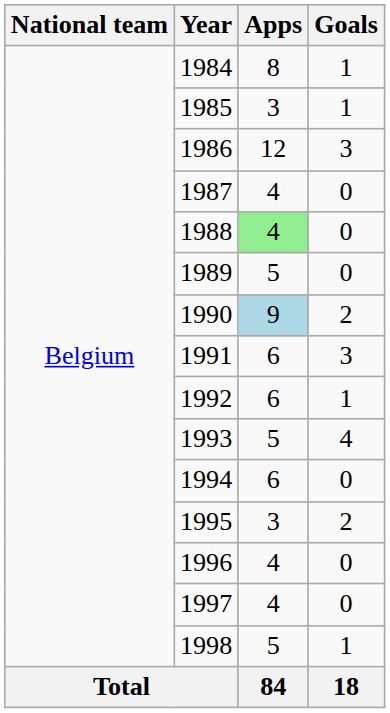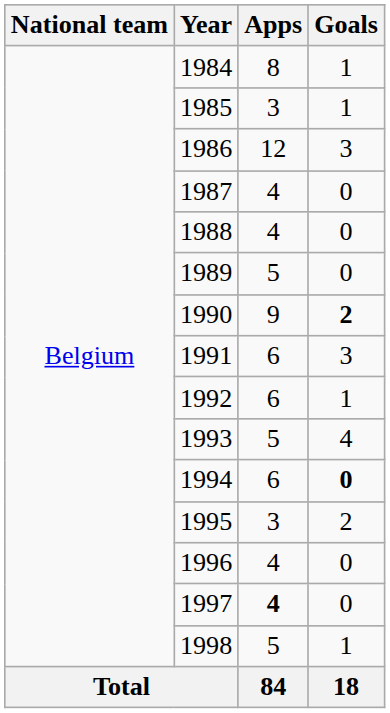1988 | Apps: lightgreen background -> no background
1990 | Apps: lightblue background -> no background
1990 | Goals: normal -> bold
1994 | Goals: normal -> bold
1997 | Apps: normal -> bold
